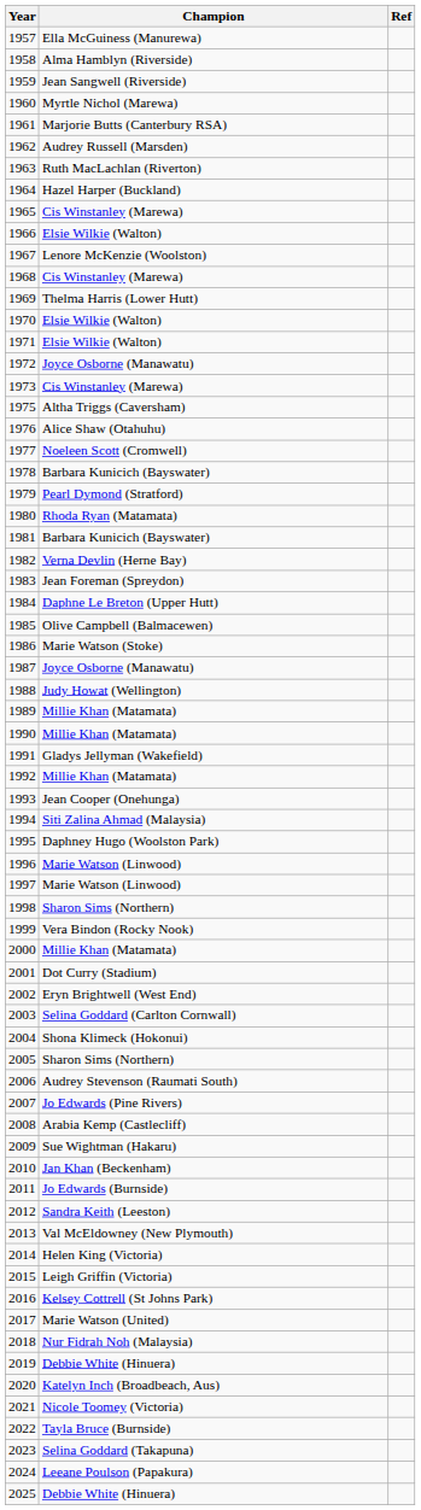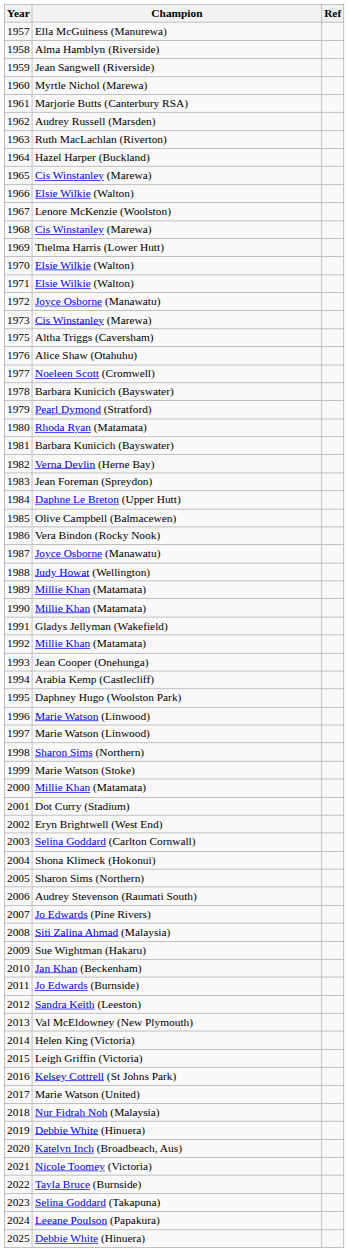1986 | Champion: Marie Watson (Stoke) -> Vera Bindon (Rocky Nook)
1994 | Champion: Siti Zalina Ahmad (Malaysia) -> Arabia Kemp (Castlecliff)
1999 | Champion: Vera Bindon (Rocky Nook) -> Marie Watson (Stoke)
2008 | Champion: Arabia Kemp (Castlecliff) -> Siti Zalina Ahmad (Malaysia)
